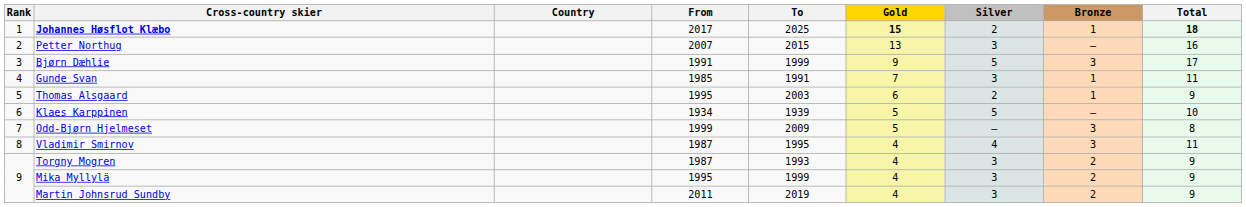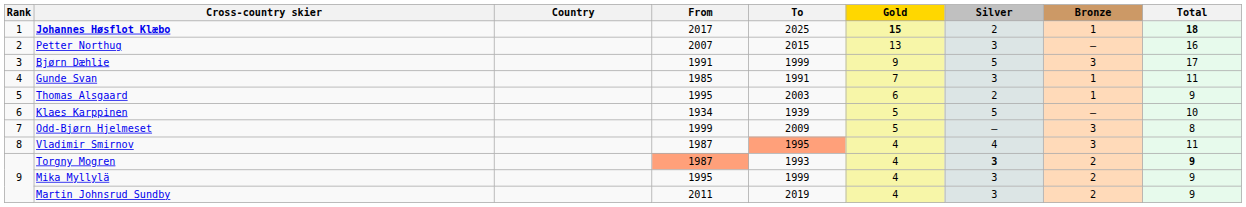Vladimir Smirnov | To: no background -> lightsalmon background
Torgny Mogren | From: no background -> lightsalmon background
Torgny Mogren | Silver: normal -> bold
Torgny Mogren | Total: normal -> bold
